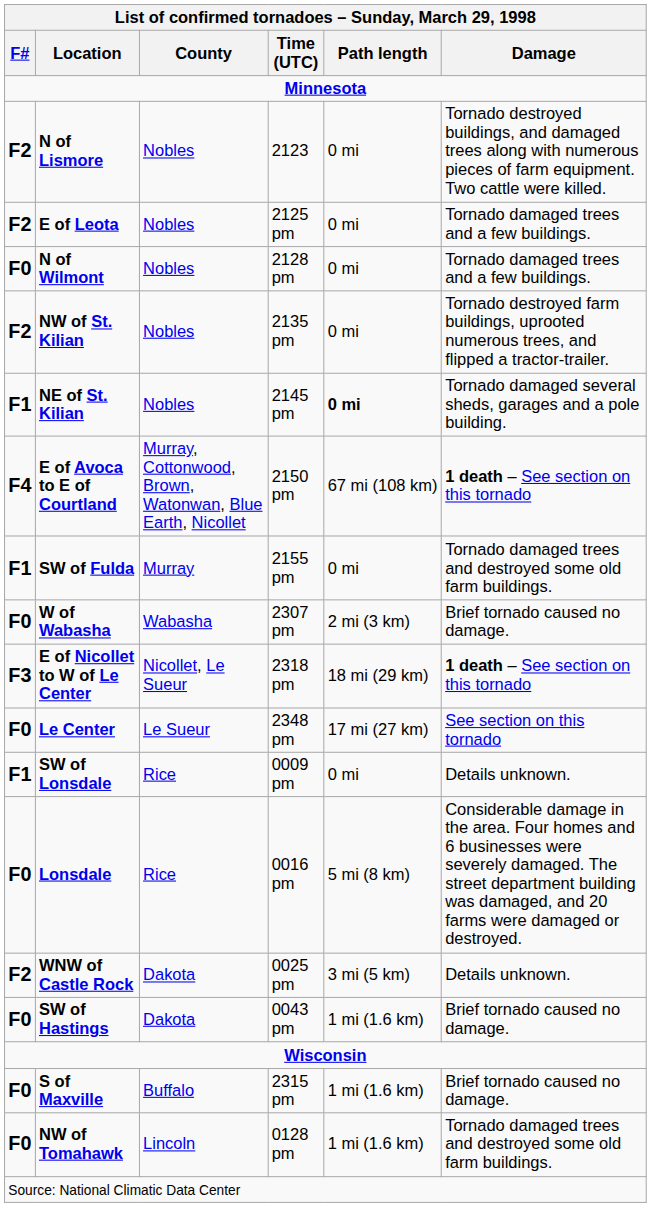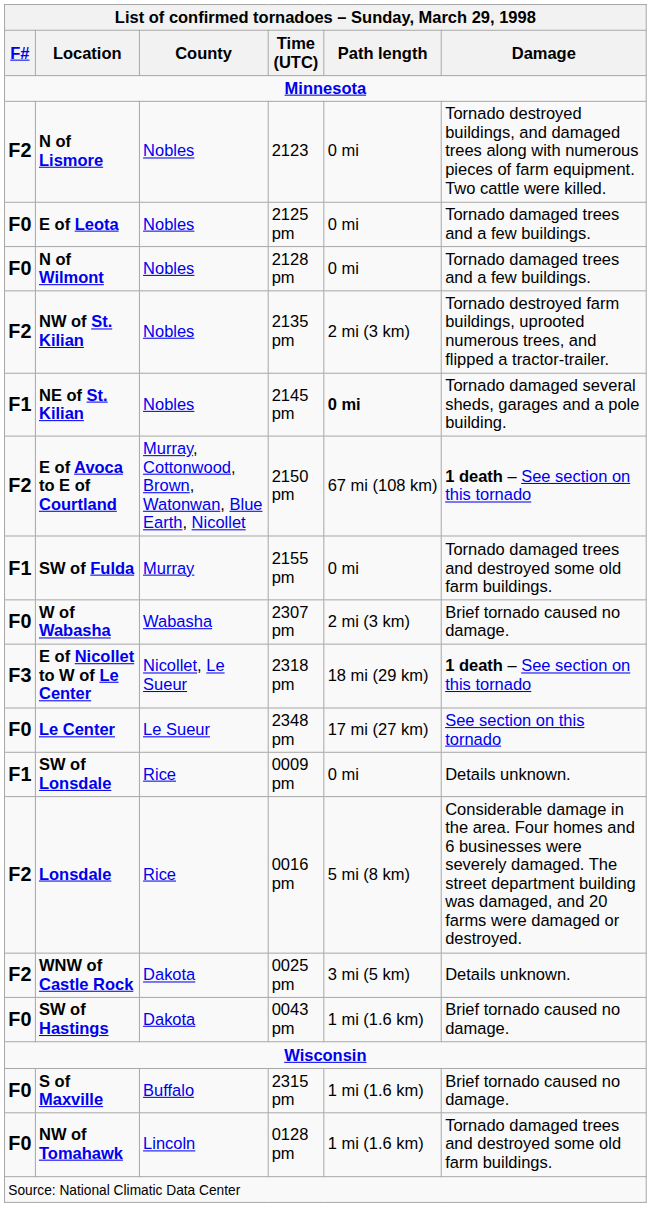E of Leota | List of confirmed tornadoes – Sunday, March 29, 1998 / F#: F2 -> F0
NW of St. Kilian | column 5: 0 mi -> 2 mi (3 km)
E of Avoca to E of Courtland | List of confirmed tornadoes – Sunday, March 29, 1998 / F#: F4 -> F2
Lonsdale | List of confirmed tornadoes – Sunday, March 29, 1998 / F#: F0 -> F2
